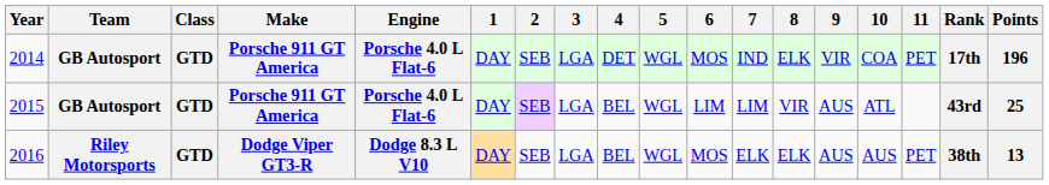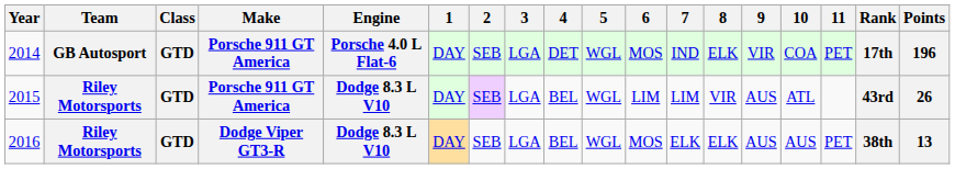2015 | Team: GB Autosport -> Riley Motorsports
2015 | Engine: Porsche 4.0 L Flat-6 -> Dodge 8.3 L V10
2015 | Points: 25 -> 26
